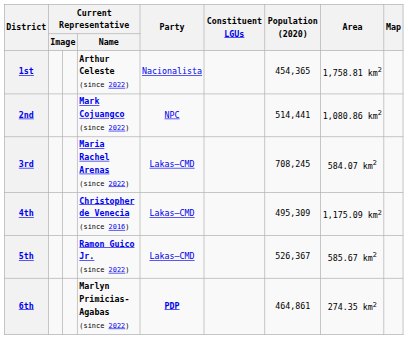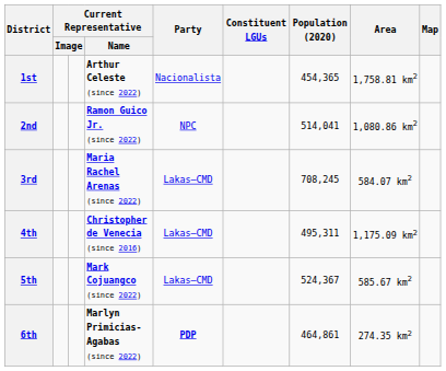2nd | Current Representative / Name: Mark Cojuangco (since 2022) -> Ramon Guico Jr. (since 2022)
2nd | Population (2020): 514,441 -> 514,041
4th | Population (2020): 495,309 -> 495,311
5th | Current Representative / Name: Ramon Guico Jr. (since 2022) -> Mark Cojuangco (since 2022)
5th | Population (2020): 526,367 -> 524,367
